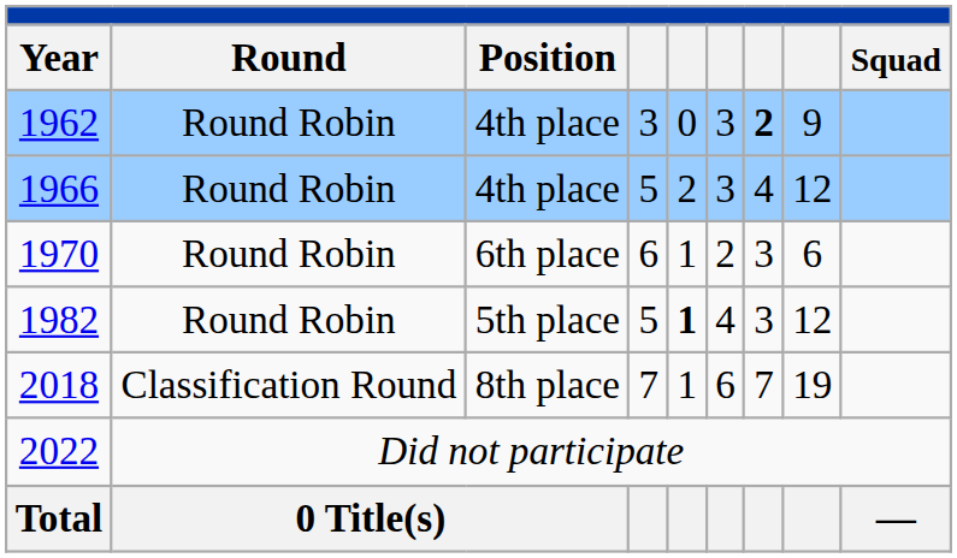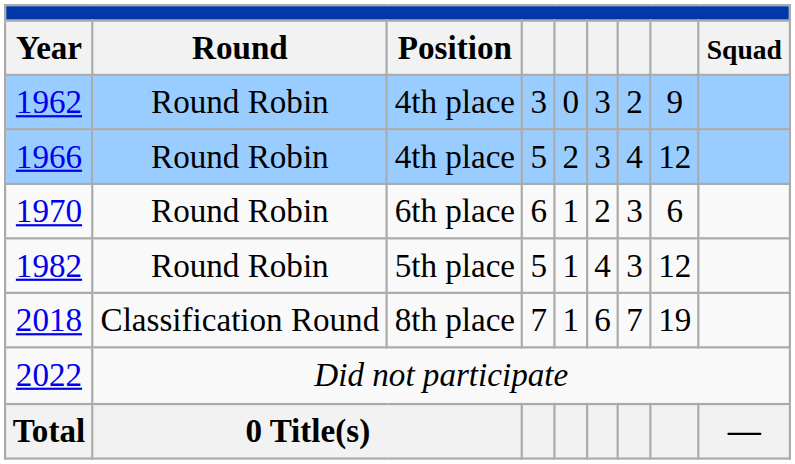1962 | column 7: bold -> normal
1982 | column 5: bold -> normal
